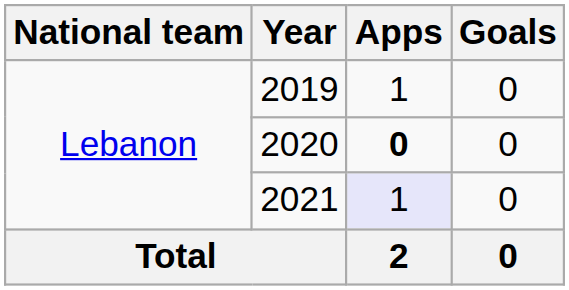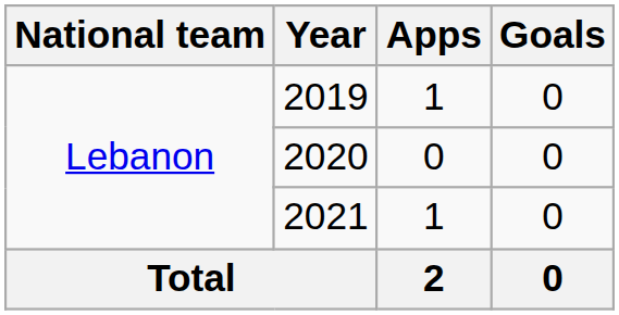2020 | Apps: bold -> normal
2021 | Apps: lavender background -> no background
